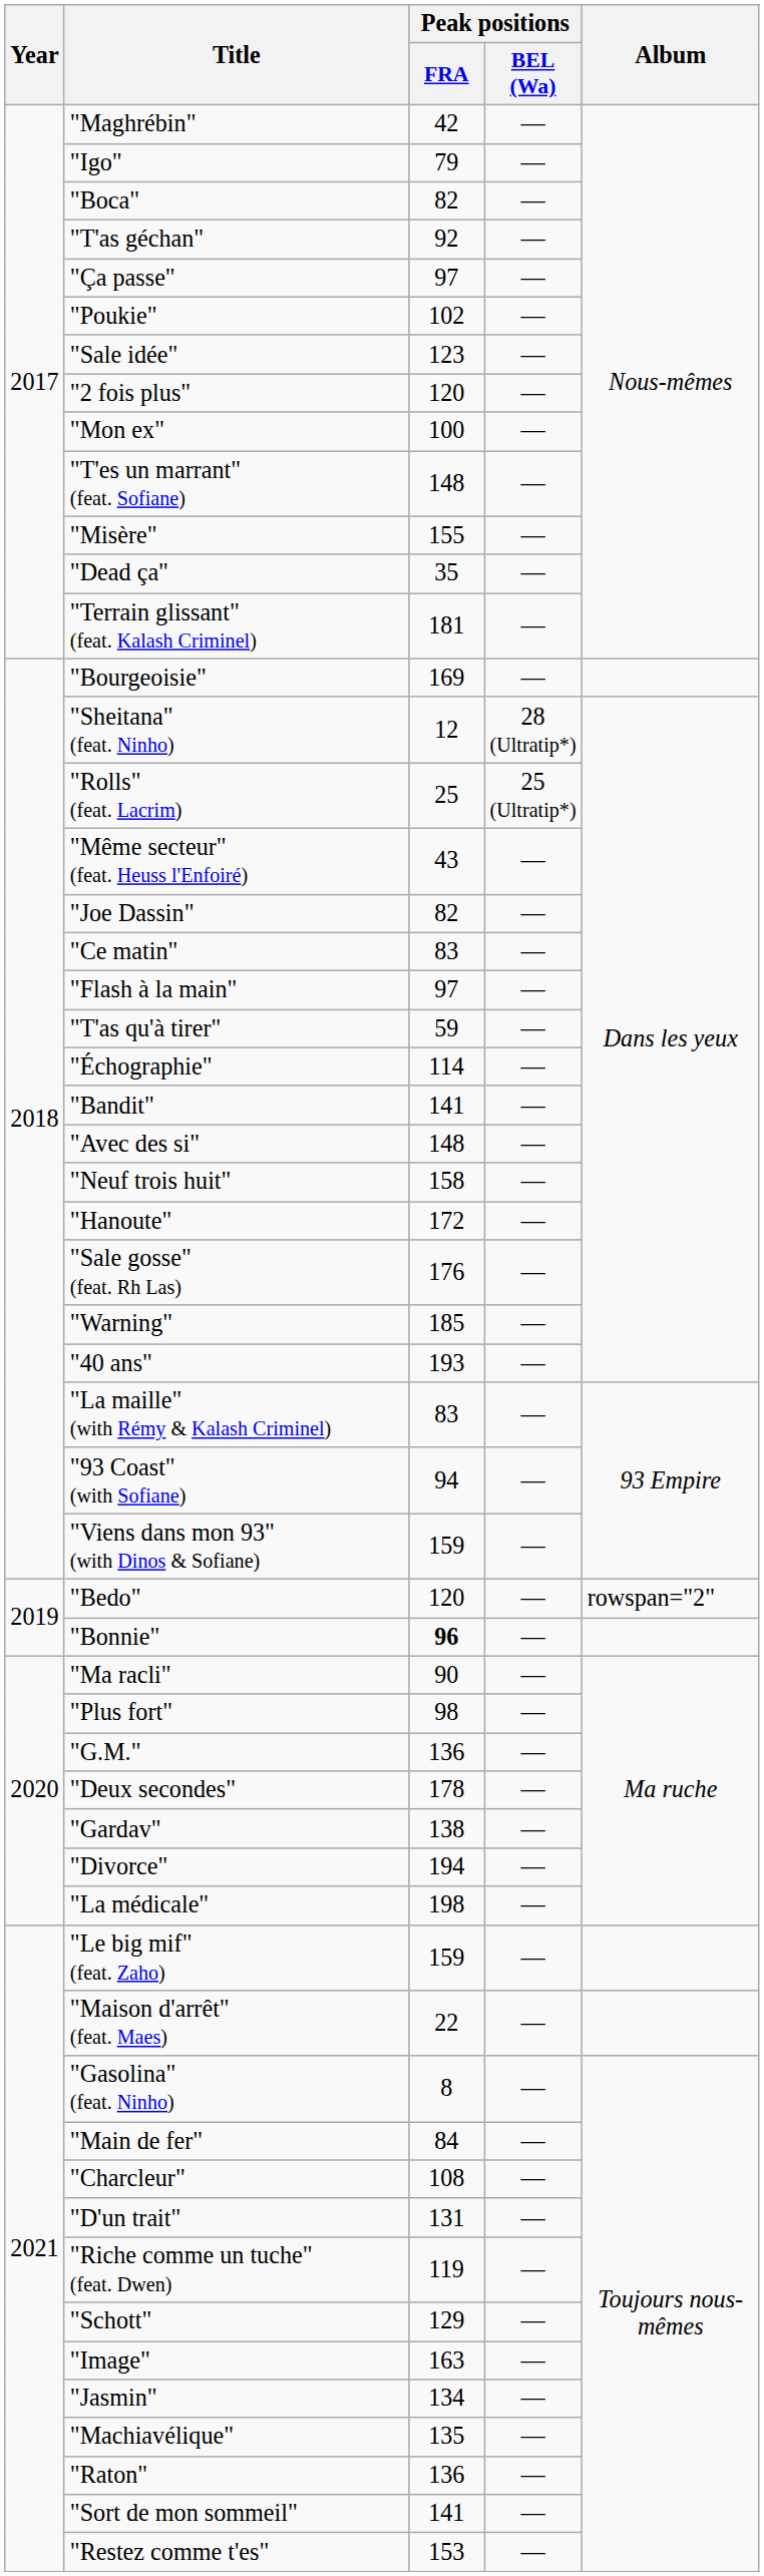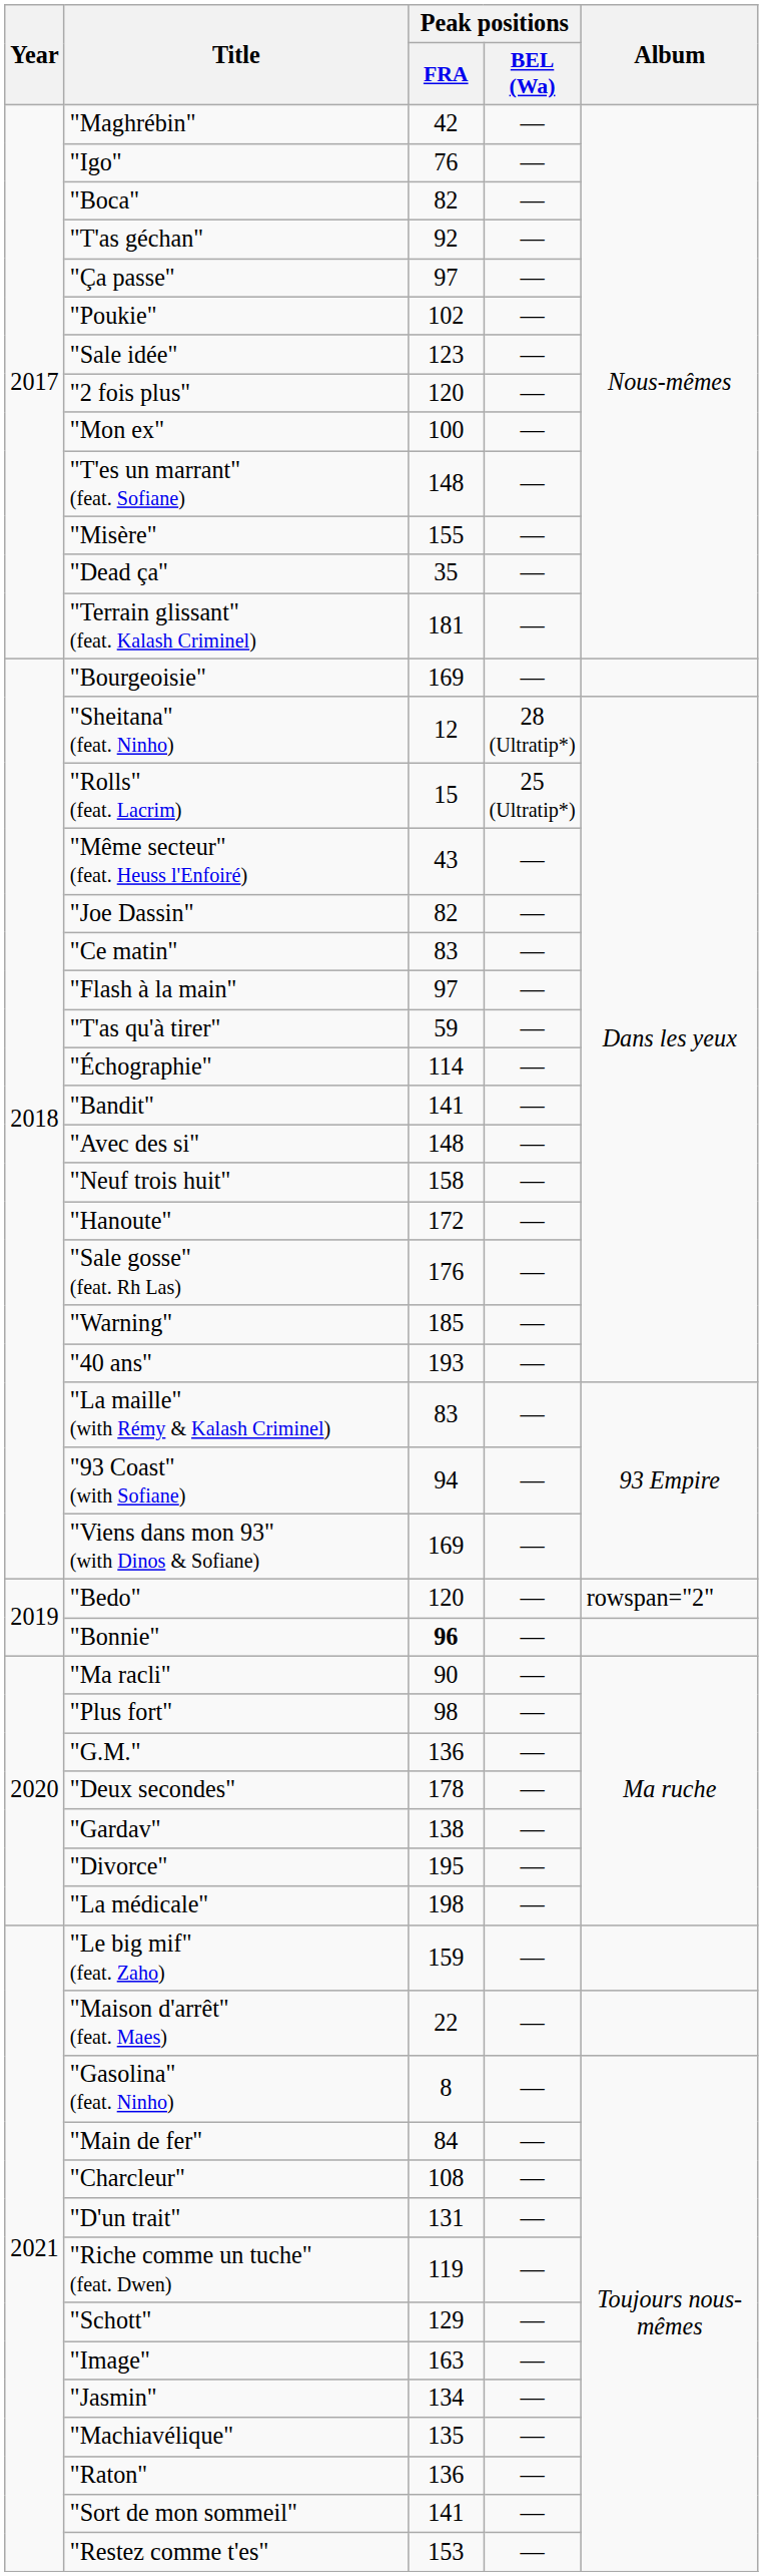"Igo" | Peak positions / FRA: 79 -> 76
"Rolls" (feat. Lacrim) | Peak positions / FRA: 25 -> 15
"Viens dans mon 93" (with Dinos & Sofiane) | Peak positions / FRA: 159 -> 169
"Divorce" | Peak positions / FRA: 194 -> 195
